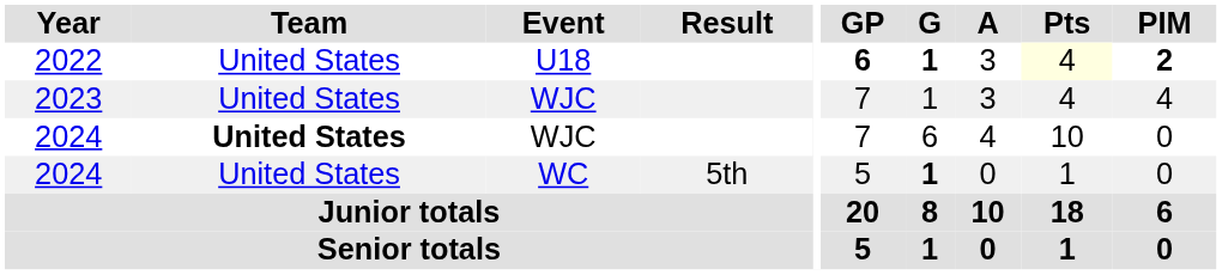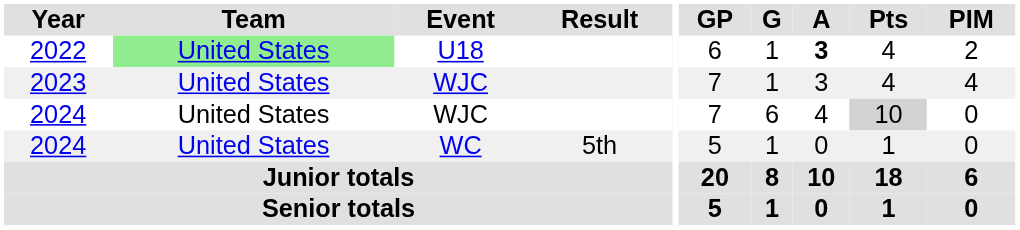2022 | Team: no background -> lightgreen background
2022 | GP: bold -> normal
2022 | G: bold -> normal
2022 | A: normal -> bold
2022 | Pts: lightyellow background -> no background
2022 | PIM: bold -> normal
2024 / WJC | Team: bold -> normal
2024 / WJC | Pts: no background -> lightgrey background
2024 / WC | G: bold -> normal
